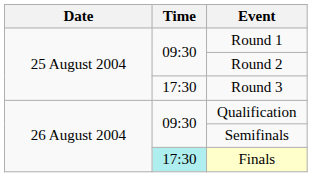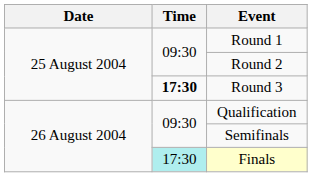Round 3 | Time: normal -> bold
